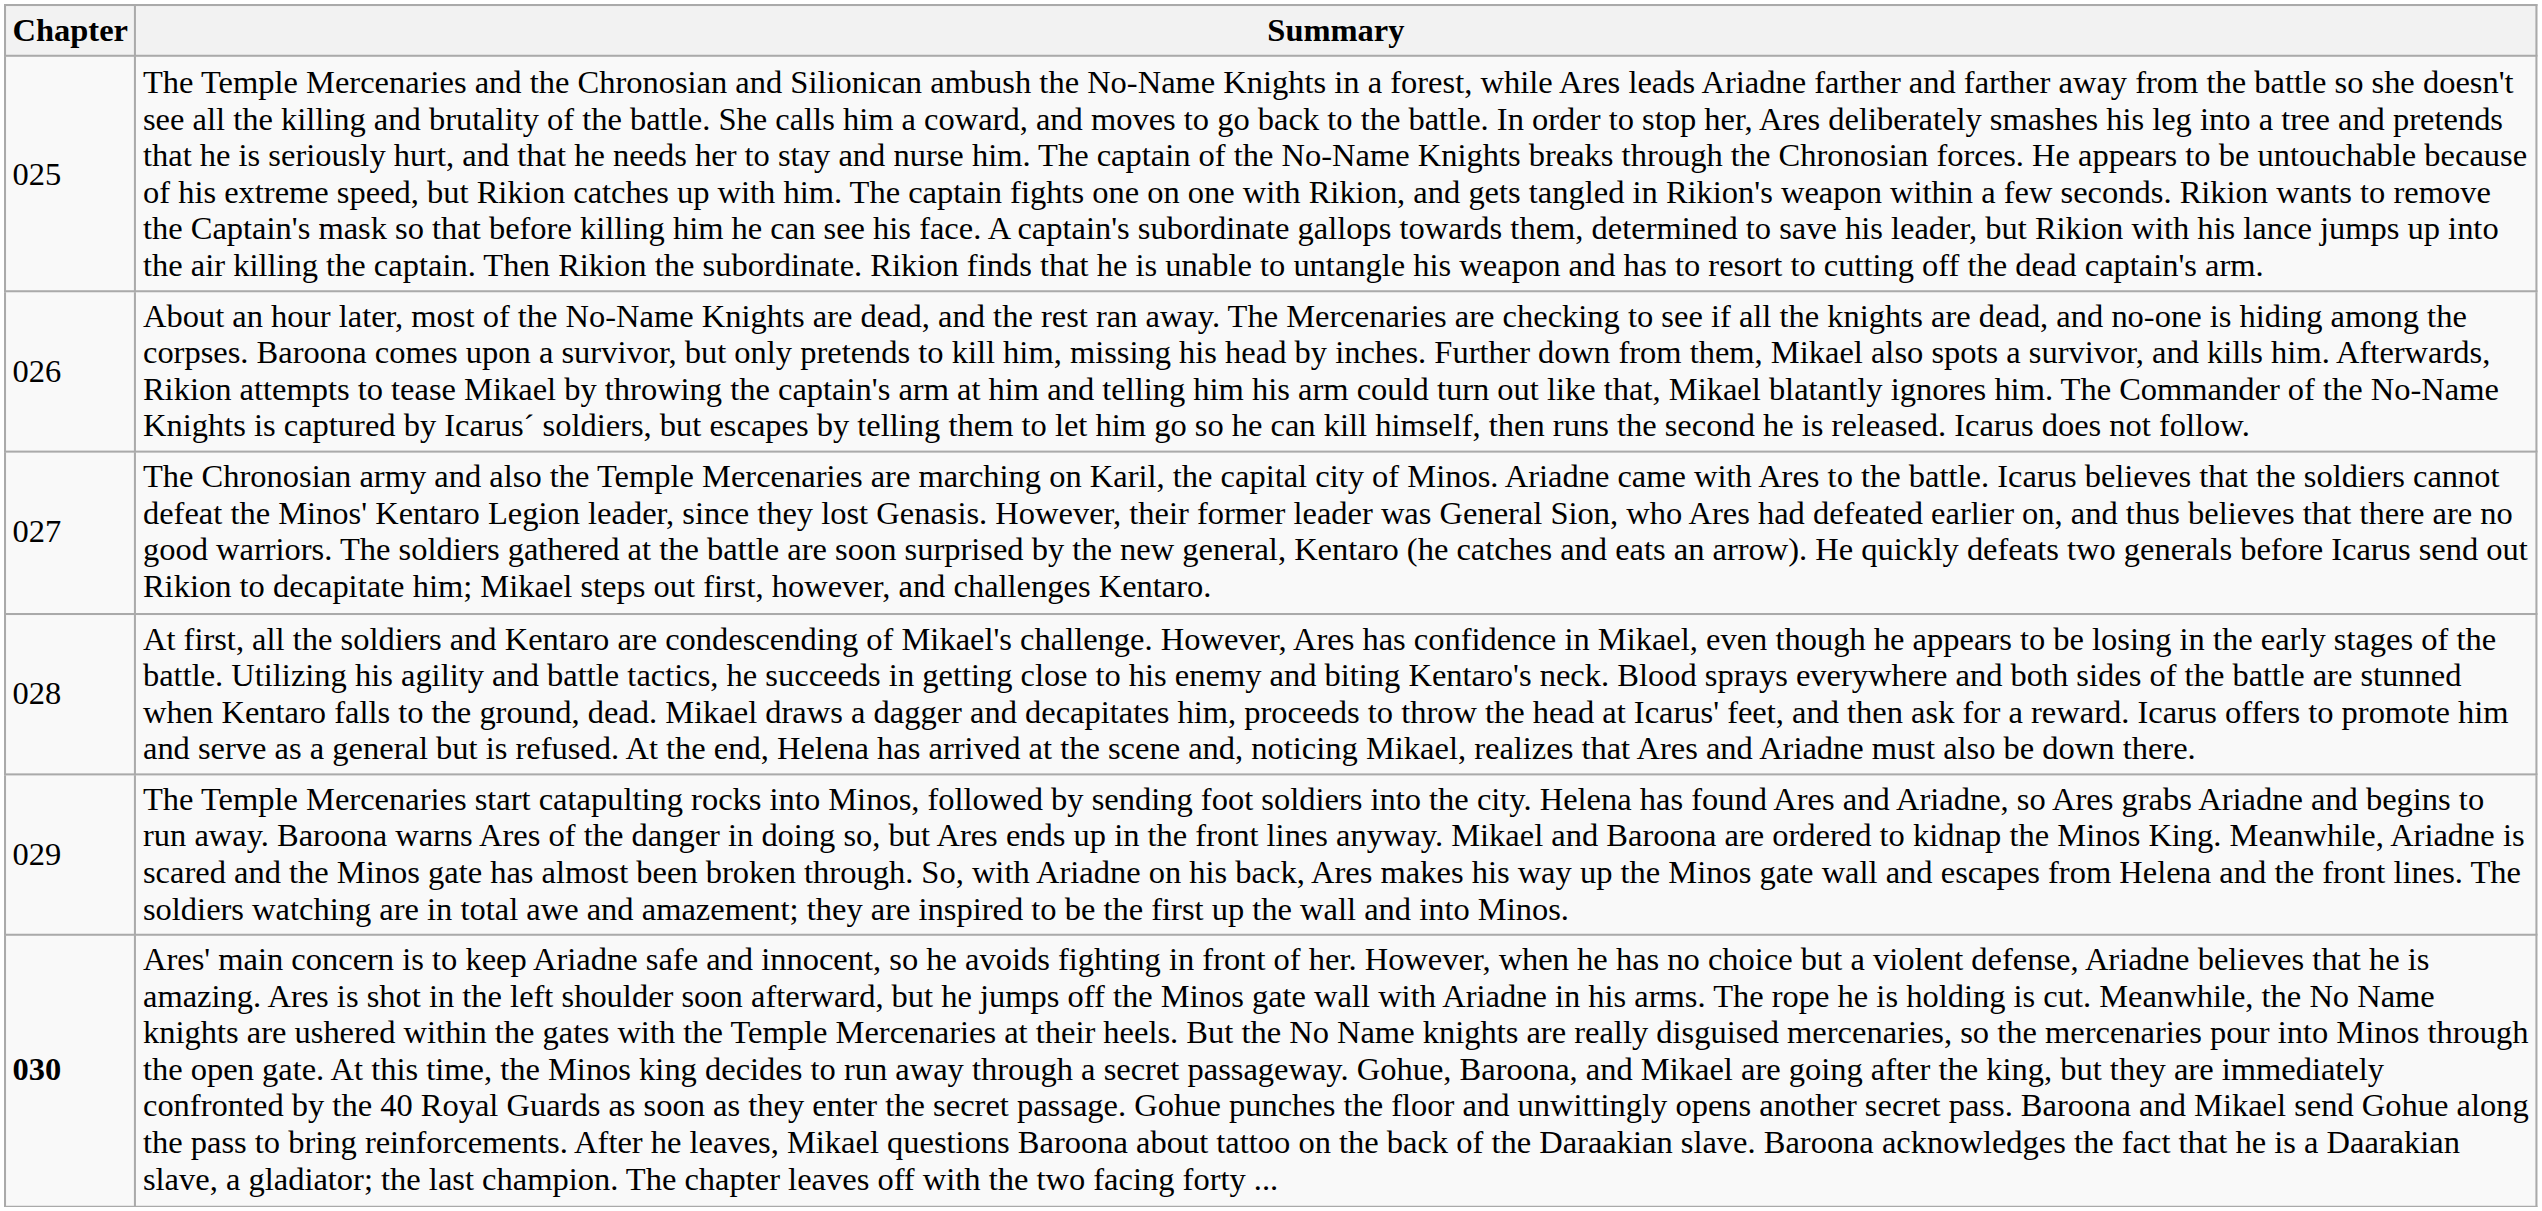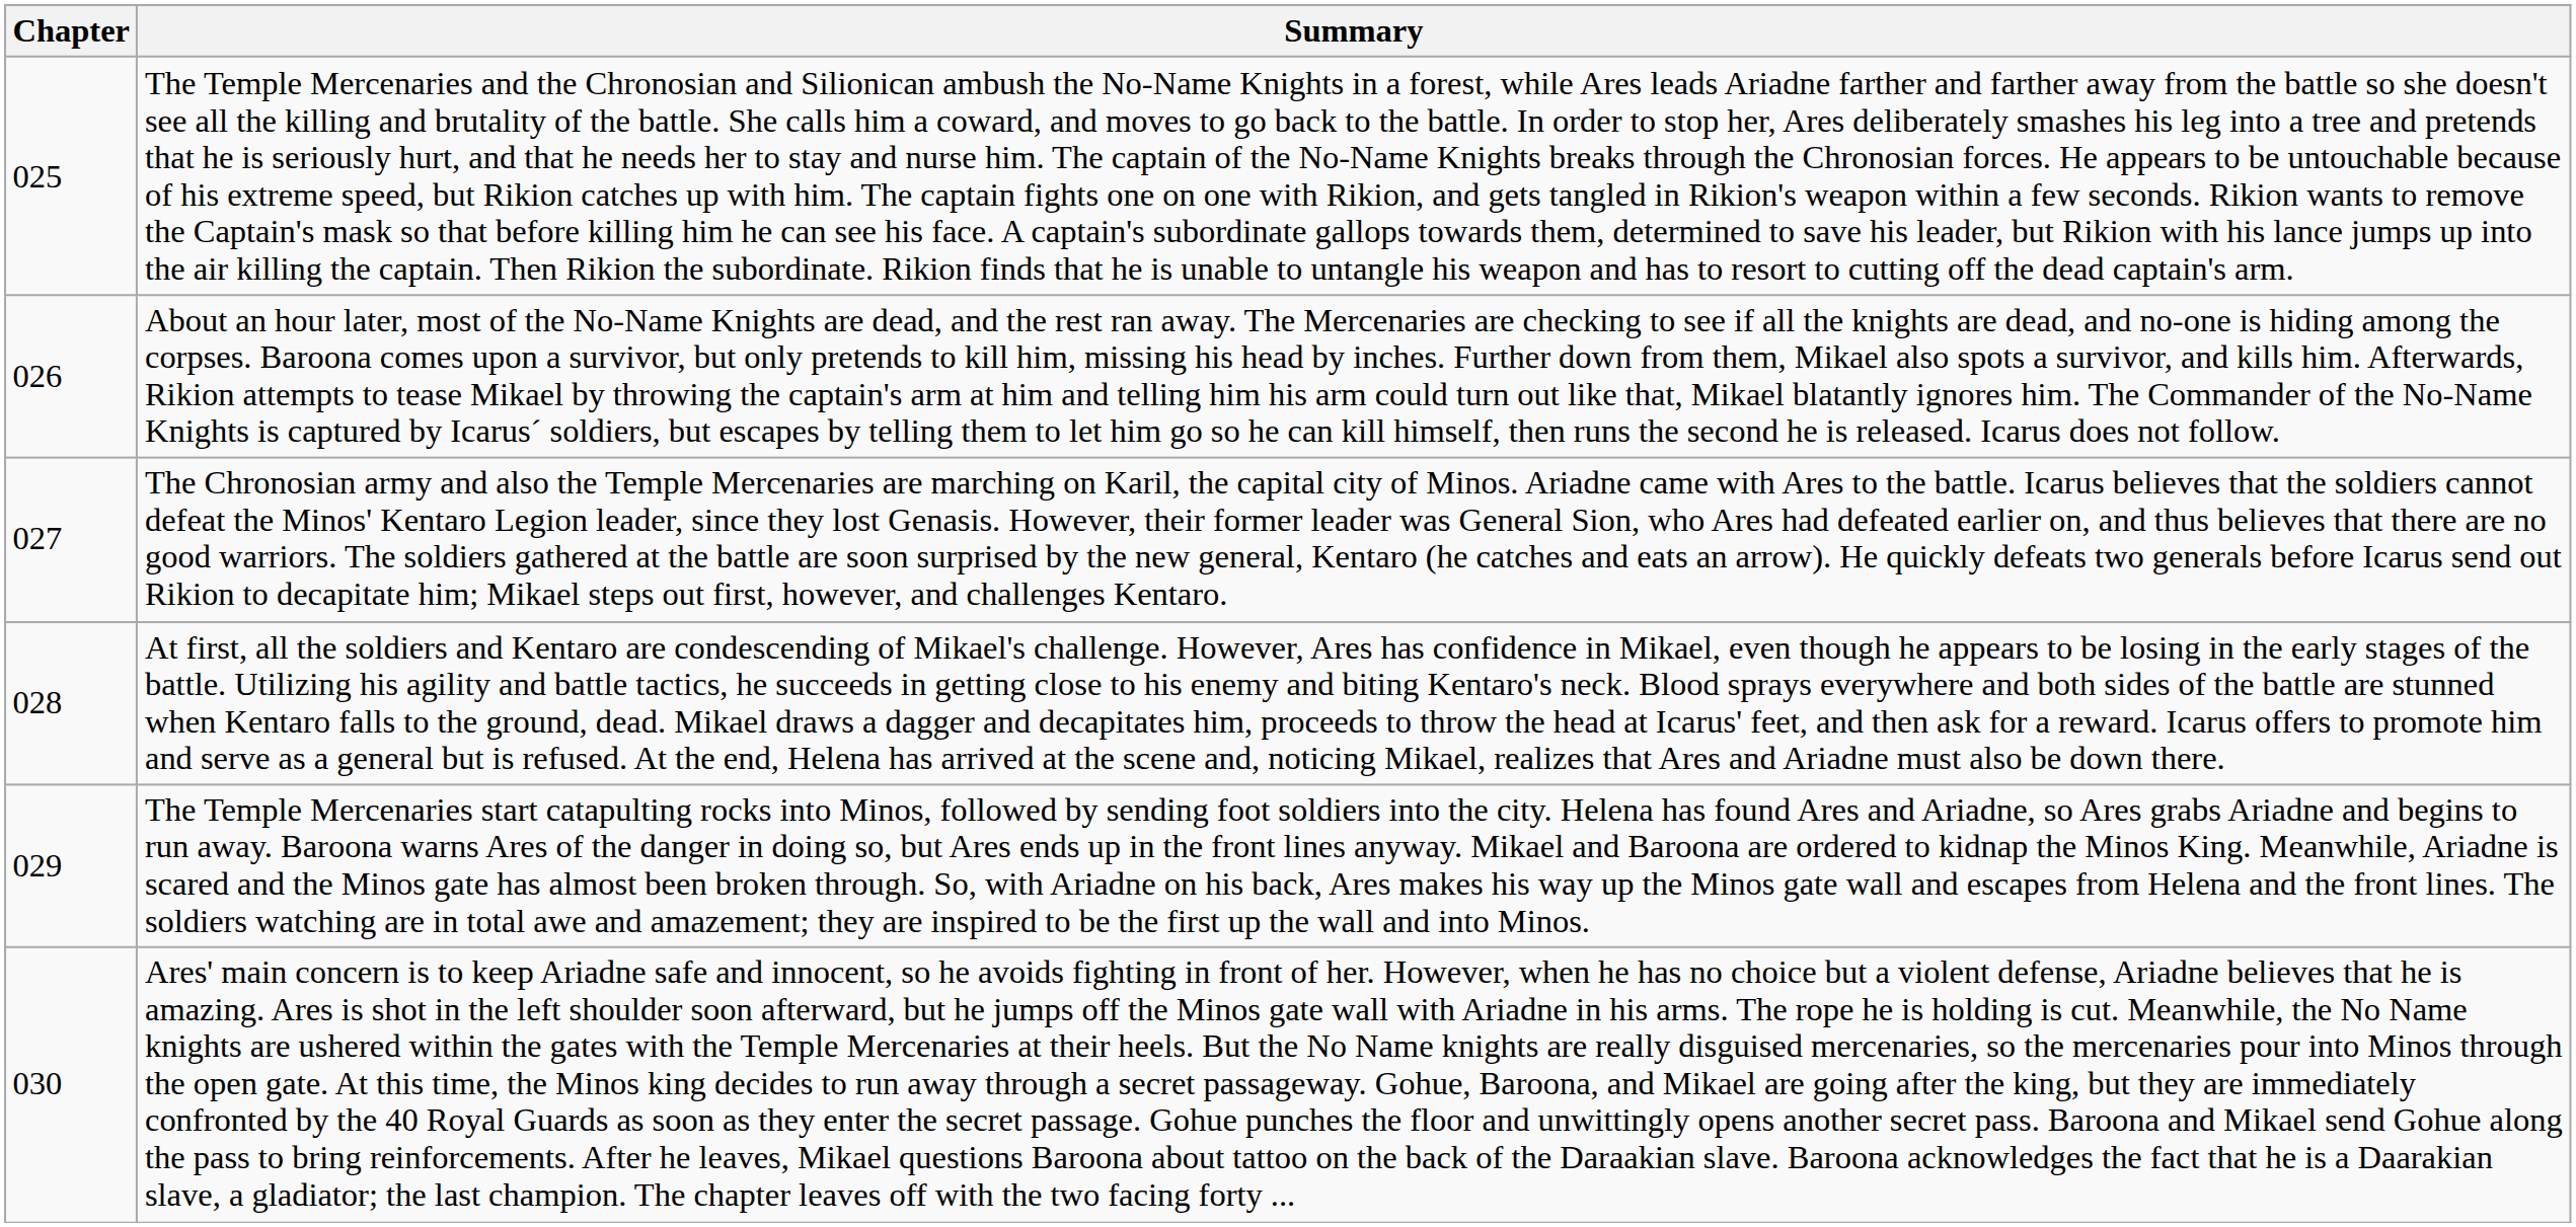row 7 | Chapter: bold -> normal
